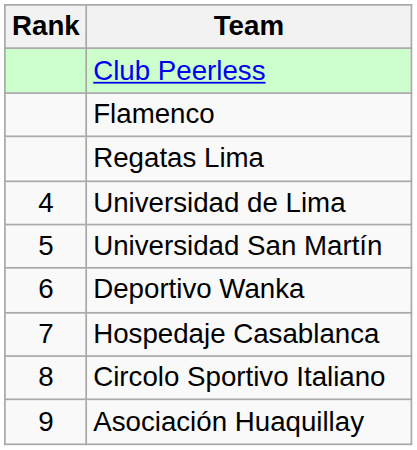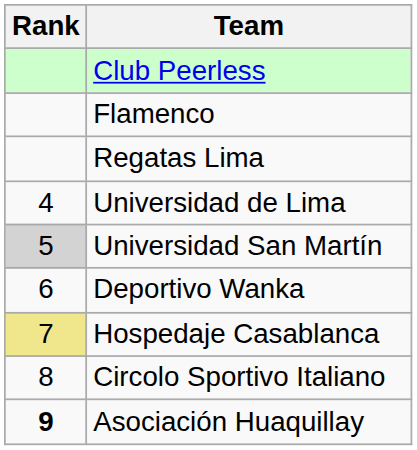Universidad San Martín | Rank: no background -> lightgrey background
Hospedaje Casablanca | Rank: no background -> khaki background
Asociación Huaquillay | Rank: normal -> bold
